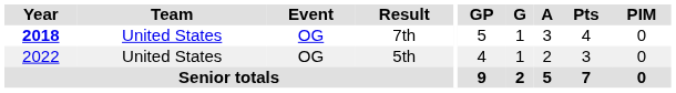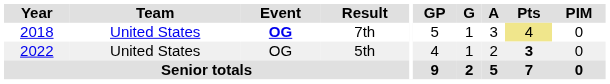7th | Year: bold -> normal
7th | Event: normal -> bold
7th | Pts: no background -> khaki background
5th | Pts: normal -> bold
